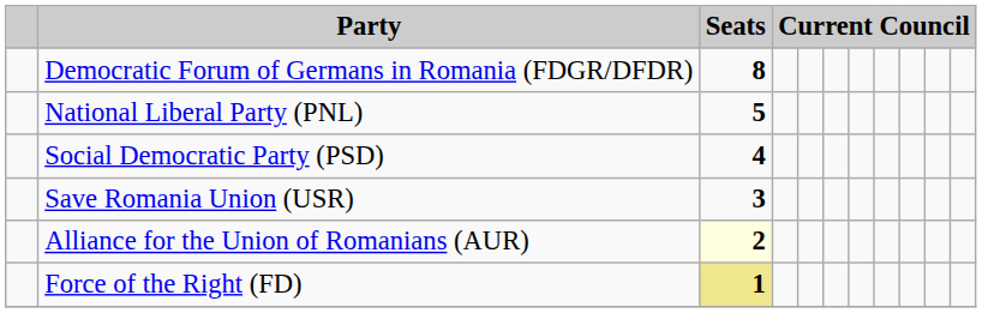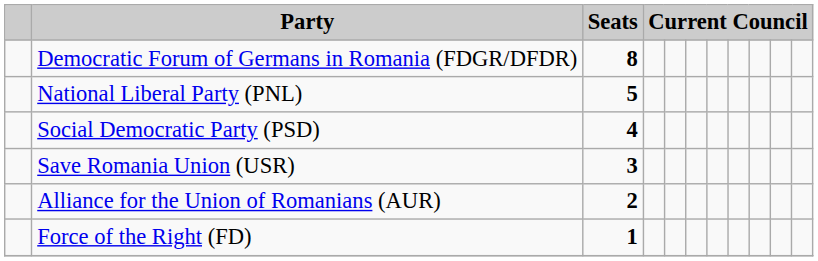Alliance for the Union of Romanians (AUR) | Seats: lightyellow background -> no background
Force of the Right (FD) | Seats: khaki background -> no background
